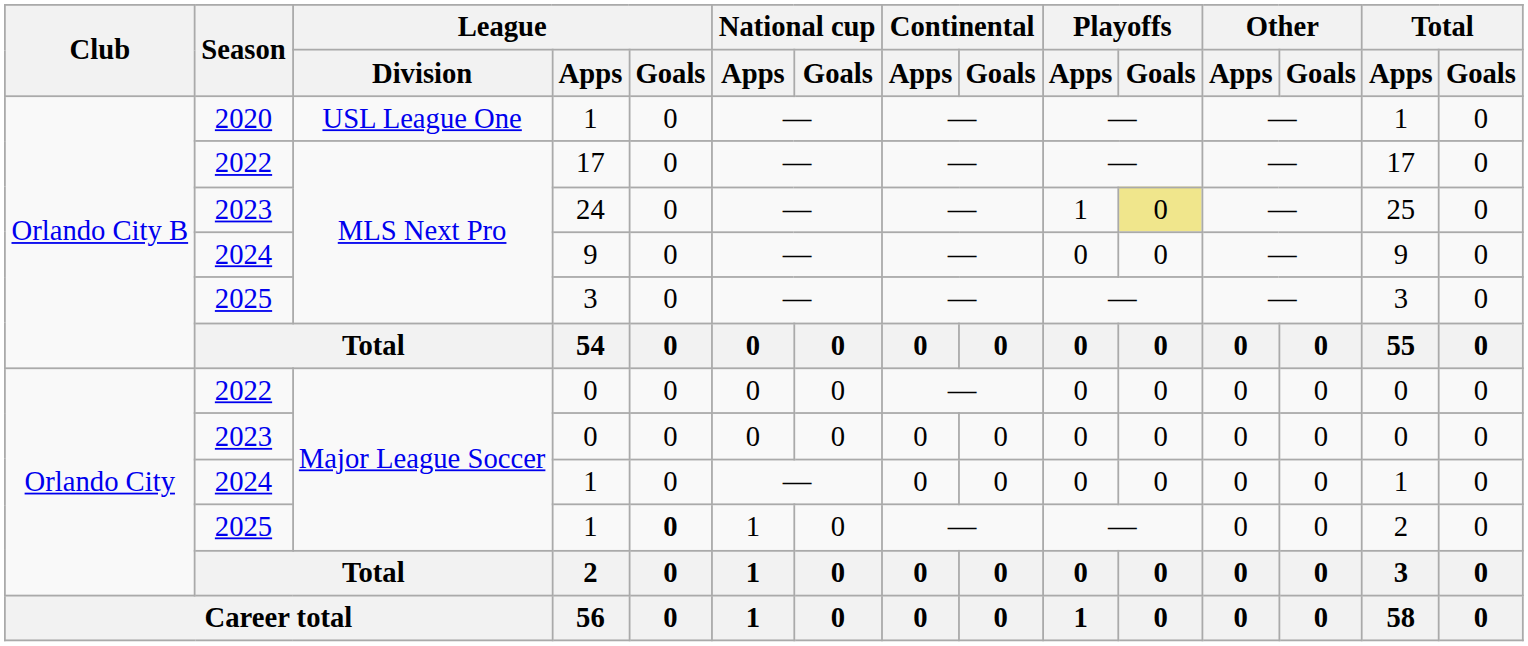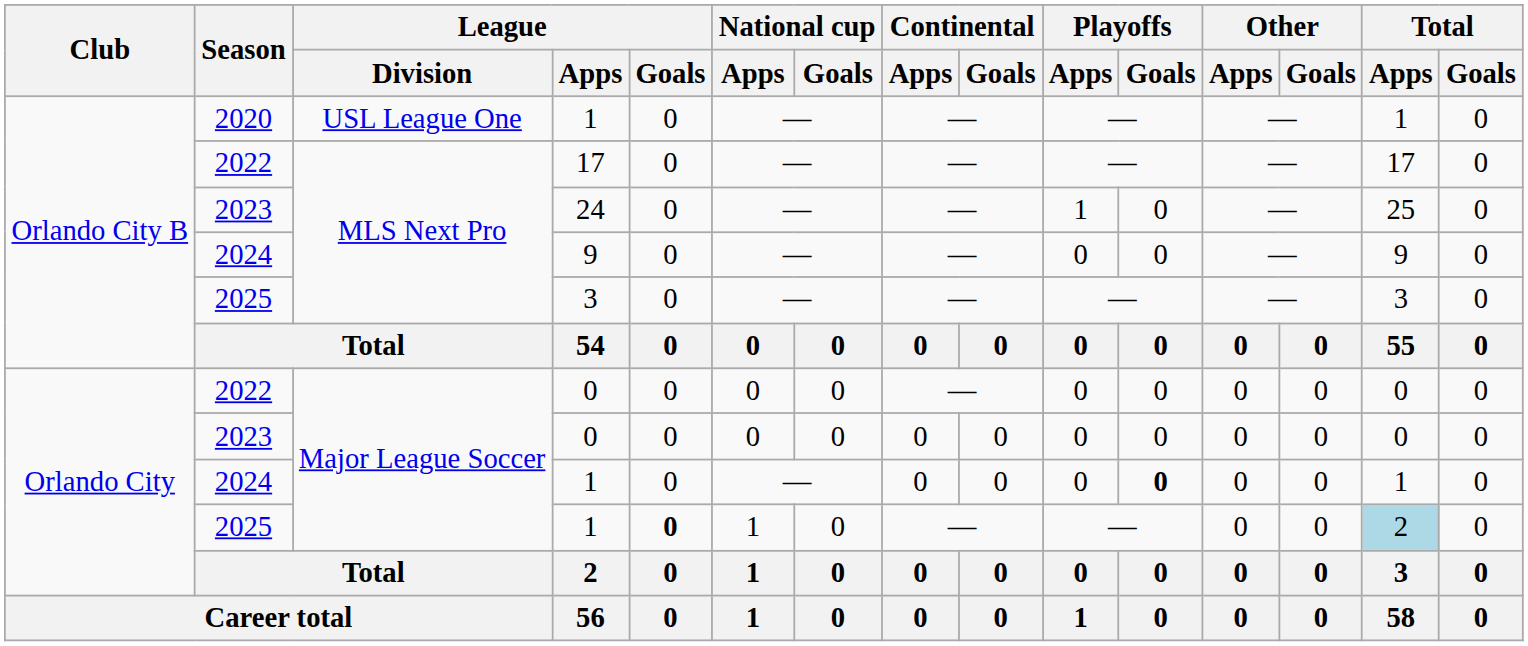24 | Playoffs / Goals: khaki background -> no background
2024 / 1 | Playoffs / Goals: normal -> bold
2025 / 1 | Total / Apps: no background -> lightblue background
